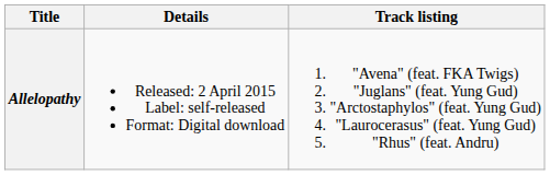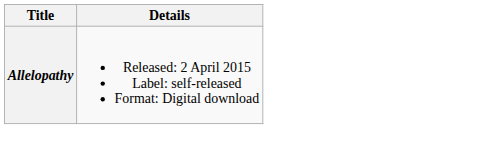- column: Track listing | "Avena" (feat. FKA Twigs) "Juglans" (feat. Yung Gud) "Arctostaphylos" (feat. Yung Gud) "Laurocerasus" (feat. Yung Gud) "Rhus" (feat. Andru)
